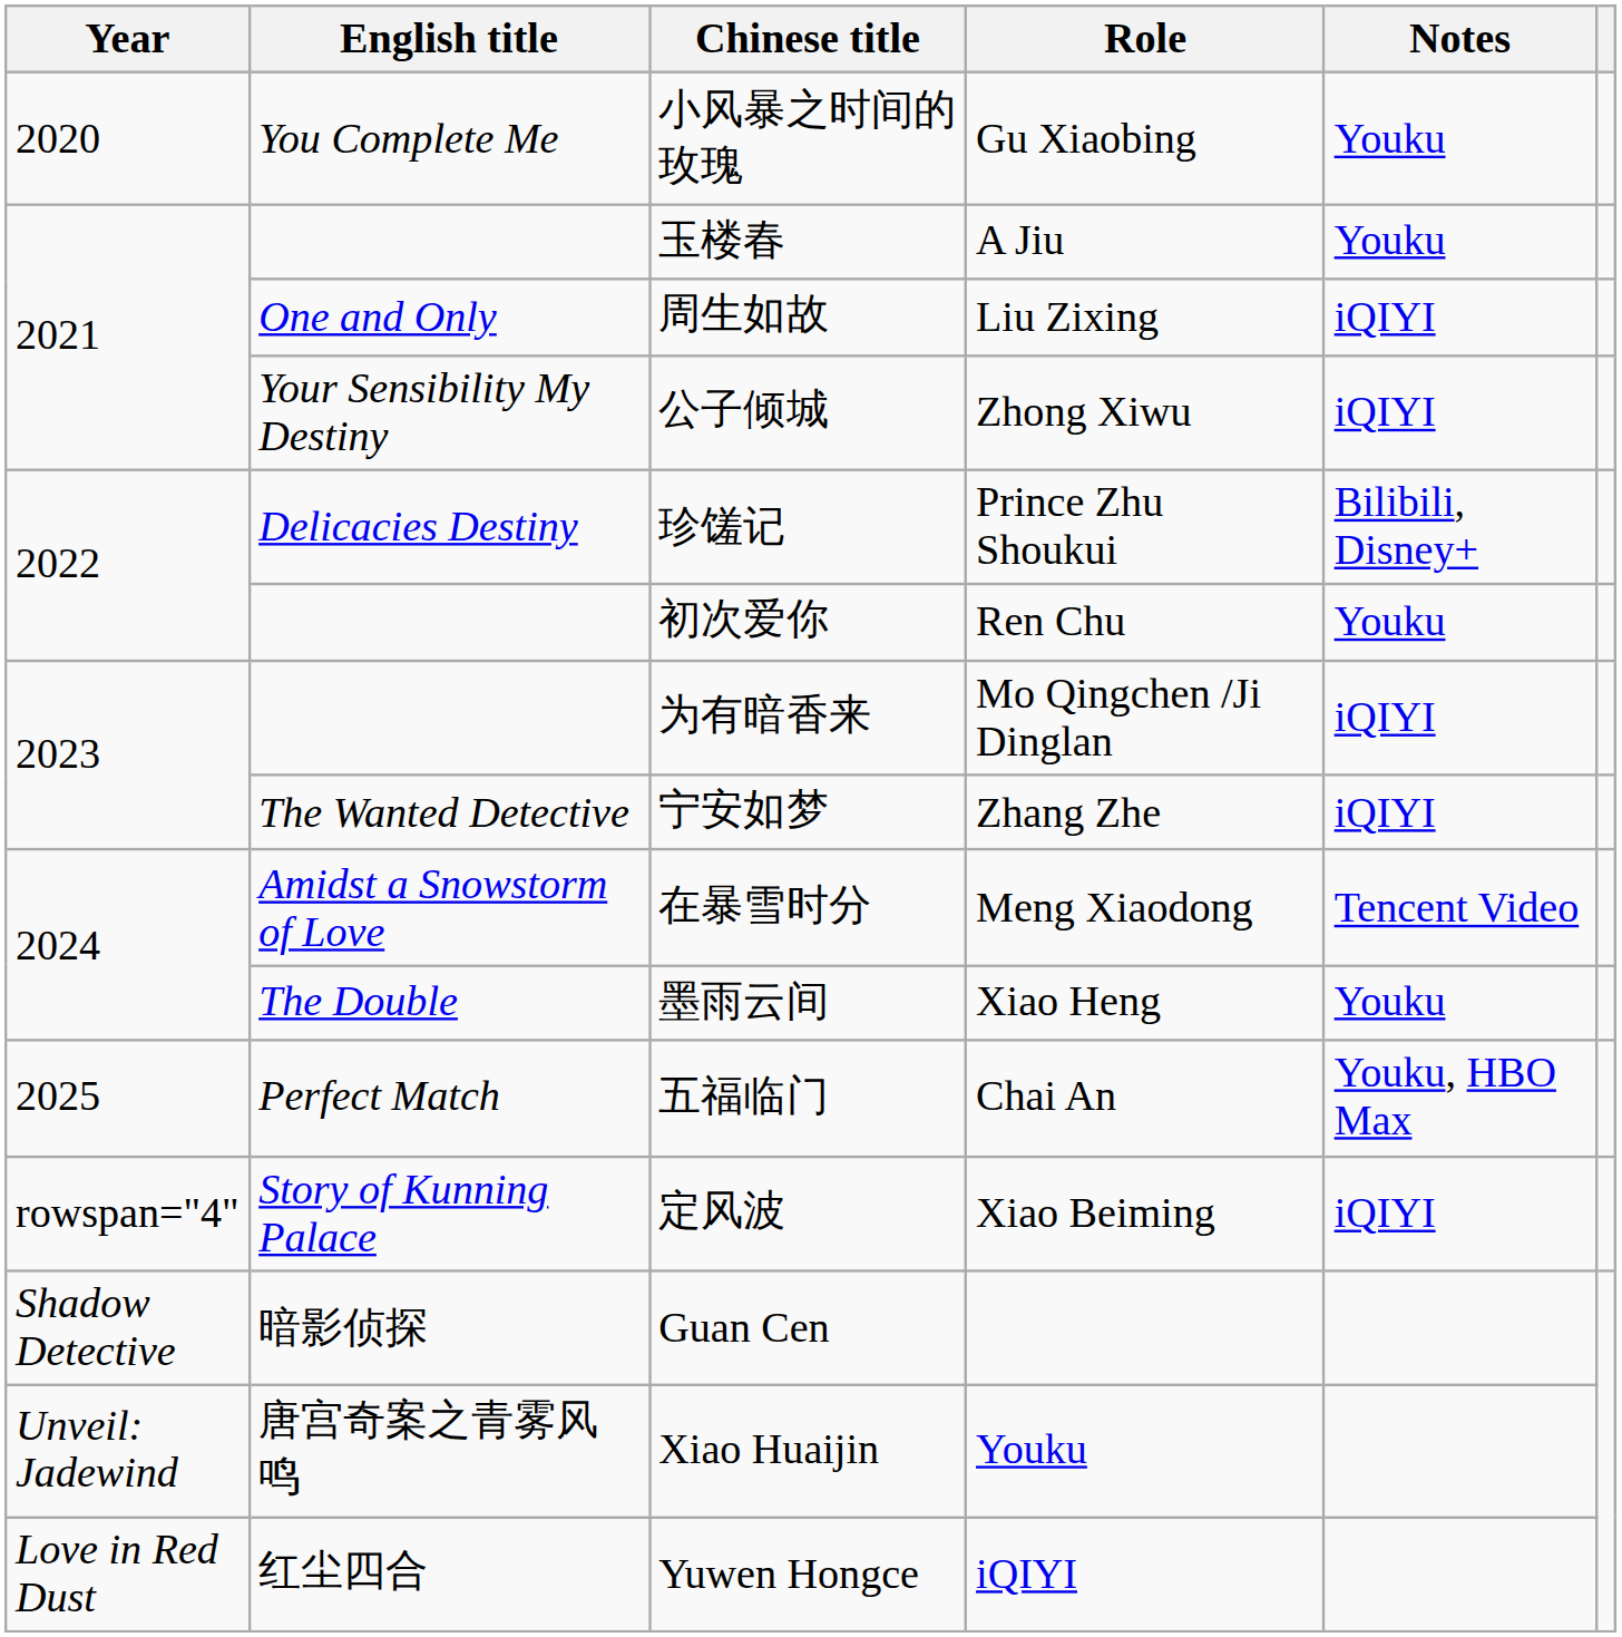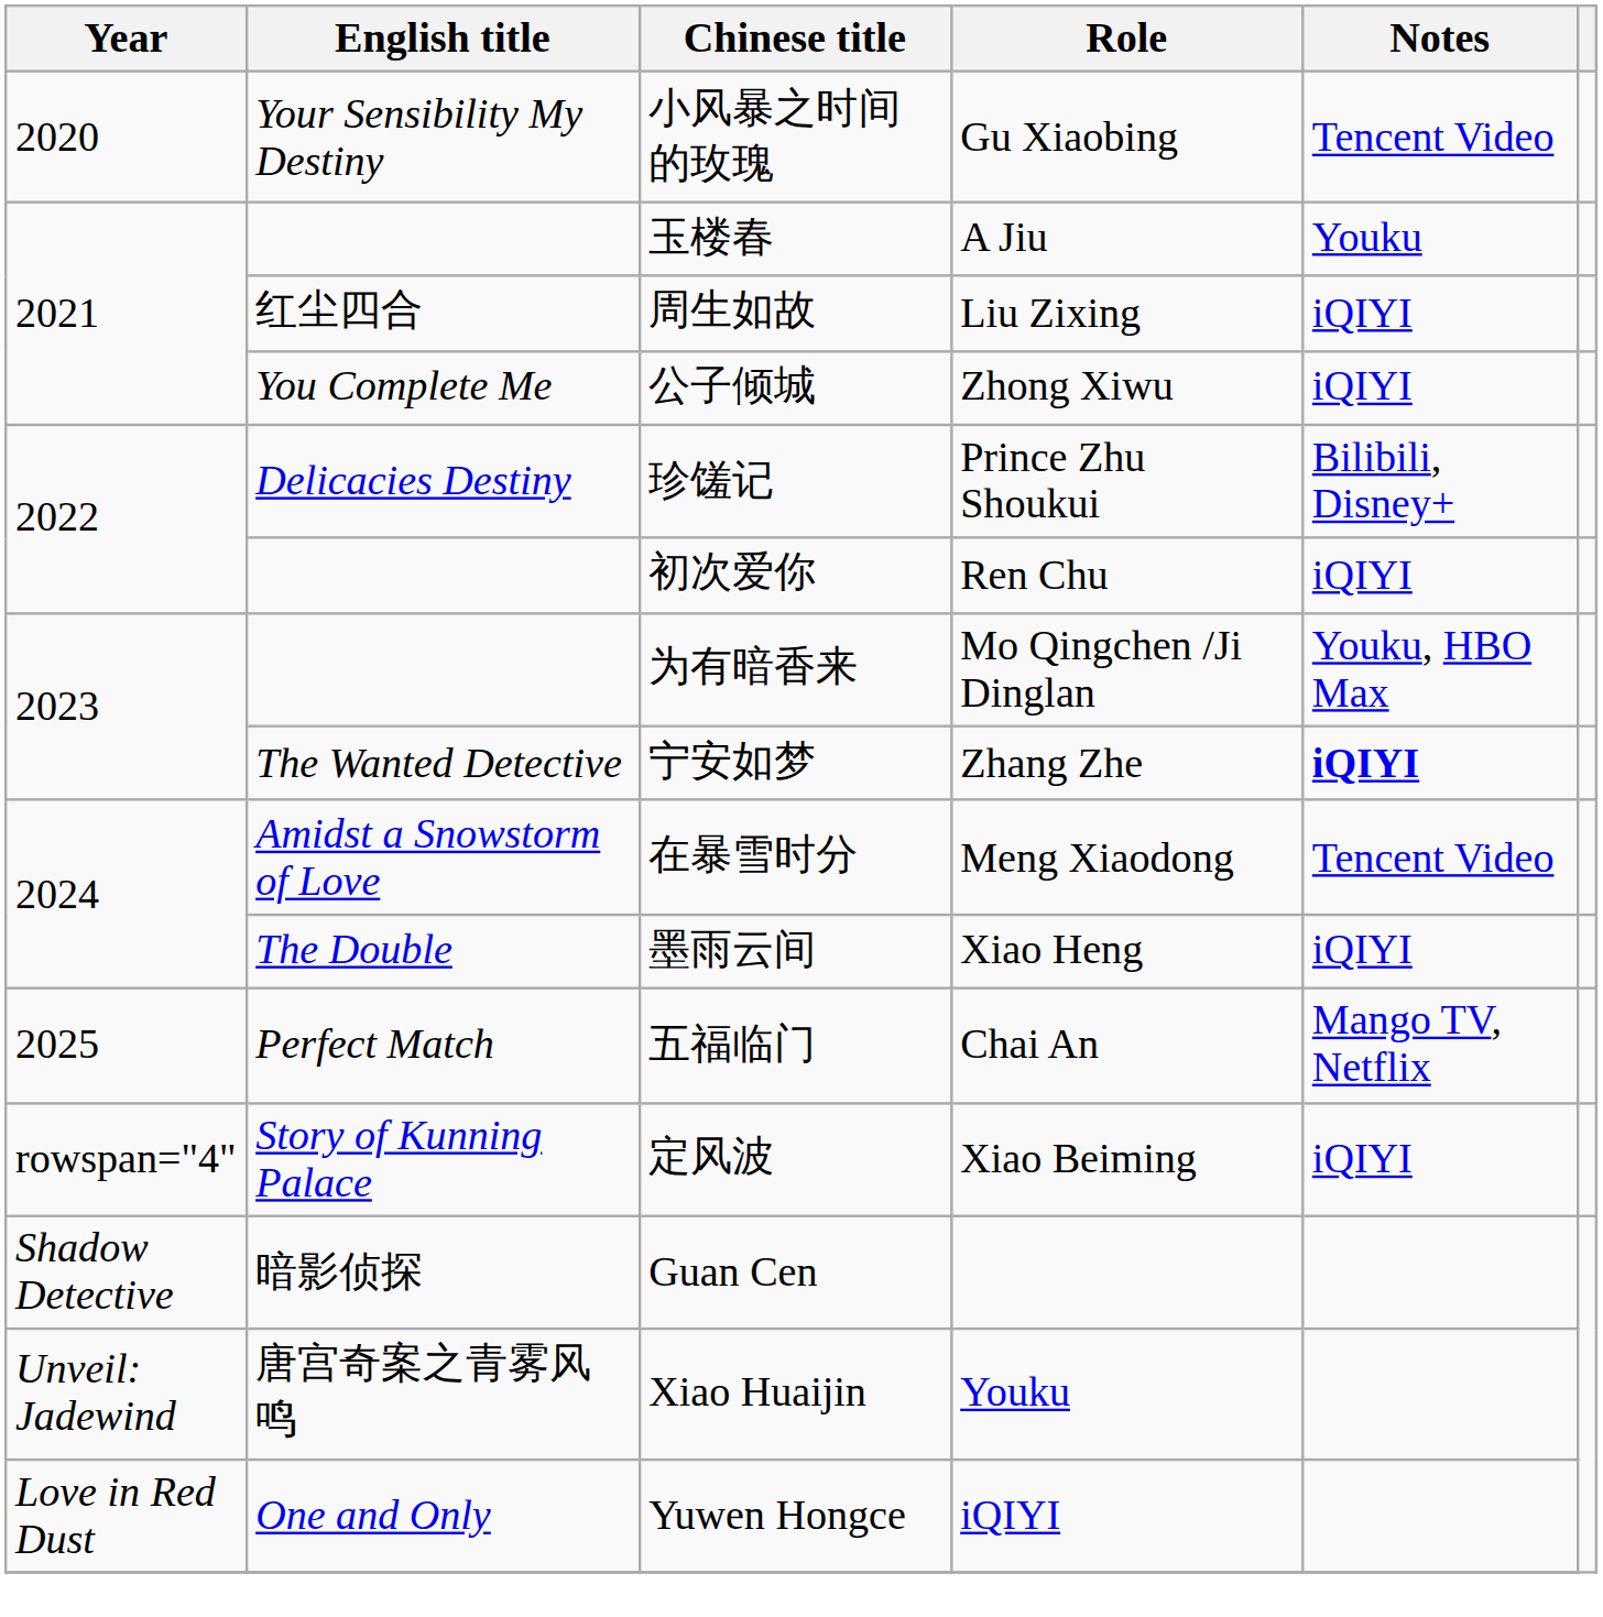小风暴之时间的玫瑰 | English title: You Complete Me -> Your Sensibility My Destiny
小风暴之时间的玫瑰 | Notes: Youku -> Tencent Video
周生如故 | English title: One and Only -> 红尘四合
公子倾城 | English title: Your Sensibility My Destiny -> You Complete Me
初次爱你 | Notes: Youku -> iQIYI
为有暗香来 | Notes: iQIYI -> Youku, HBO Max
宁安如梦 | Notes: normal -> bold
墨雨云间 | Notes: Youku -> iQIYI
五福临门 | Notes: Youku, HBO Max -> Mango TV, Netflix
Yuwen Hongce | English title: 红尘四合 -> One and Only
